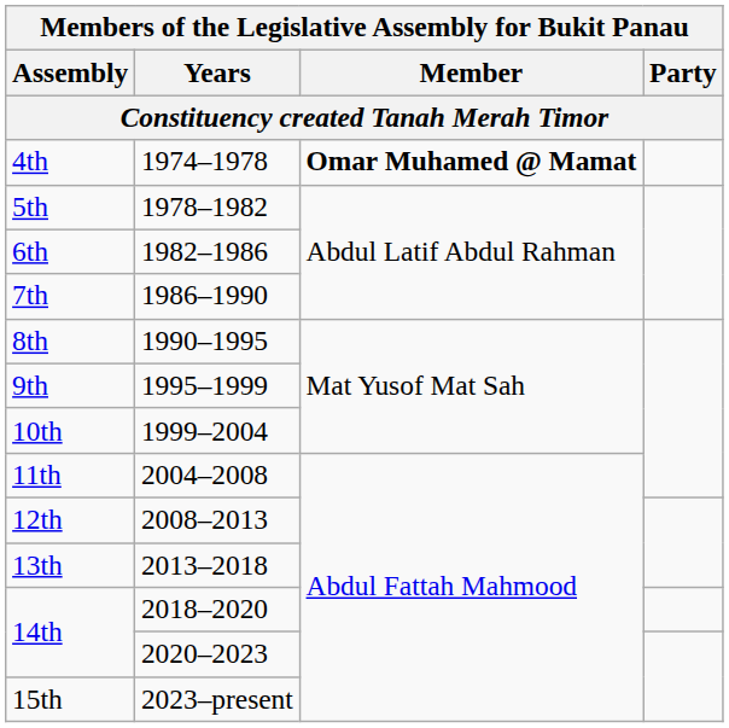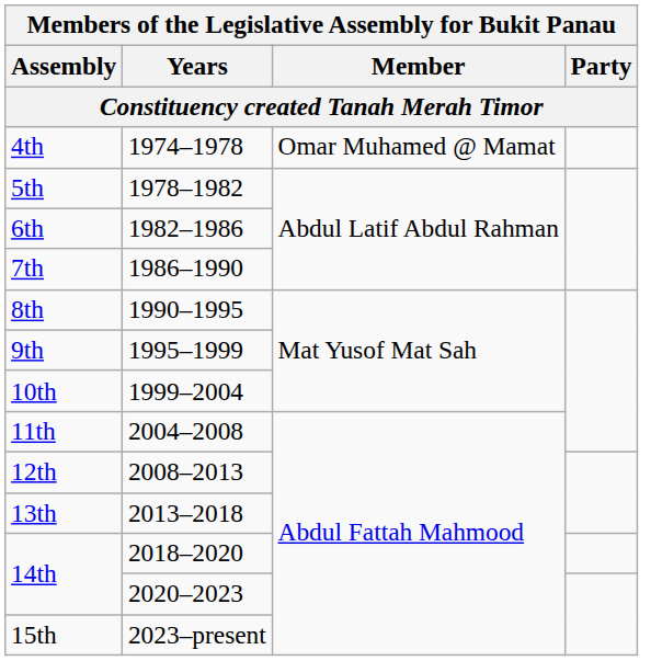4th | Member: bold -> normal
